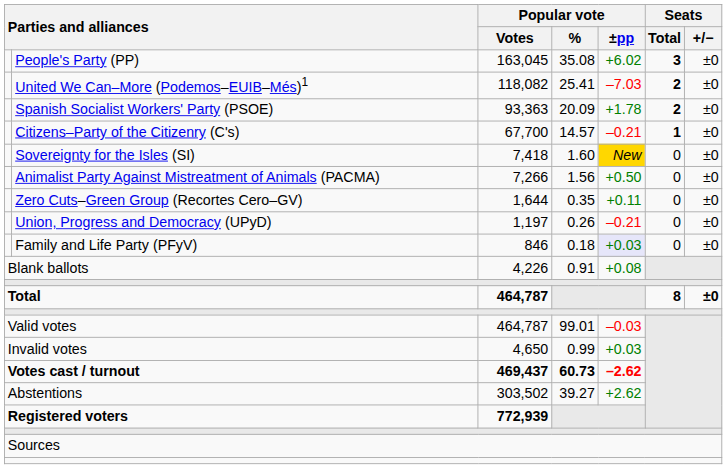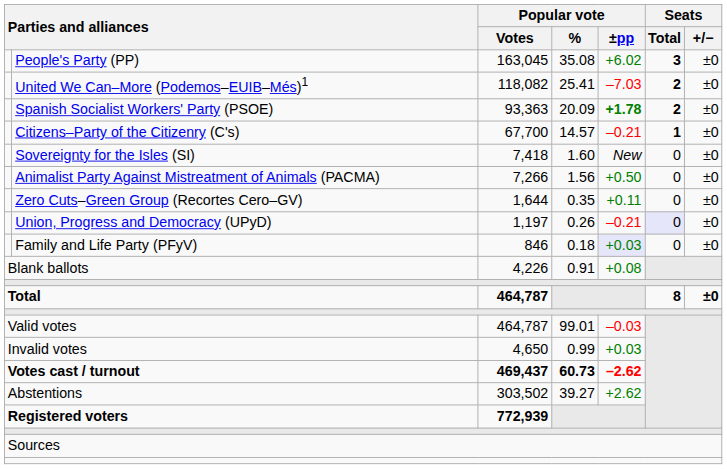Spanish Socialist Workers' Party (PSOE) | Popular vote / ±pp: normal -> bold
Sovereignty for the Isles (SI) | Popular vote / ±pp: gold background -> no background
Union, Progress and Democracy (UPyD) | Seats / Total: no background -> lavender background
